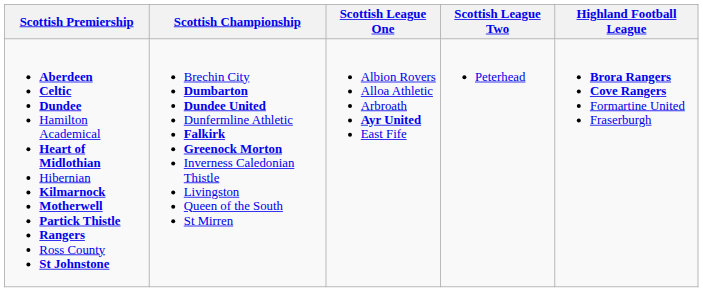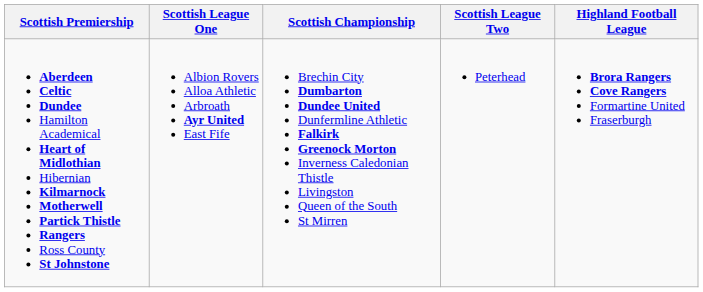columns swapped: Scottish Championship <-> Scottish League One
